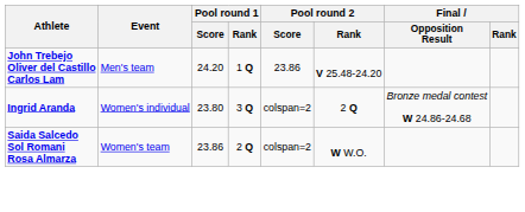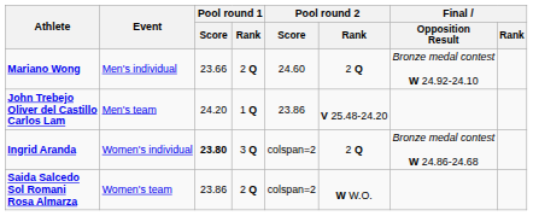+ row: Mariano Wong | Men's individual | 23.66 | 2 Q | 24.60 | 2 Q | Bronze medal contest W 24.92-24.10
Ingrid Aranda | Pool round 1 / Score: normal -> bold
